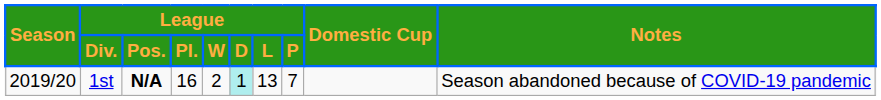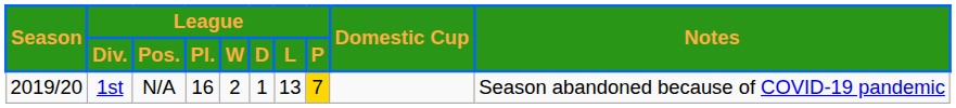1st | League / Pos.: bold -> normal
1st | League / D: paleturquoise background -> no background
1st | League / P: no background -> gold background
